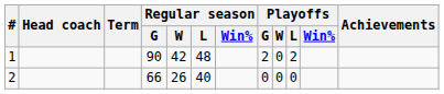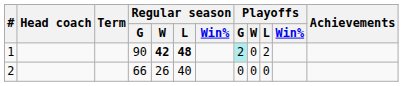1 | Regular season / W: normal -> bold
1 | Regular season / L: normal -> bold
1 | Playoffs / G: no background -> paleturquoise background
